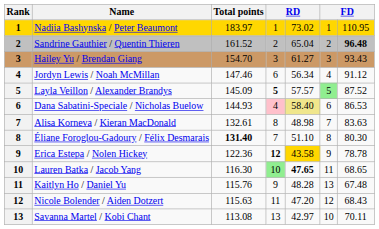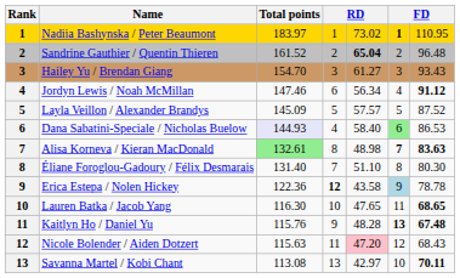Nadiia Bashynska / Peter Beaumont | column 6: normal -> bold
Sandrine Gauthier / Quentin Thieren | column 5: normal -> bold
Sandrine Gauthier / Quentin Thieren | column 7: bold -> normal
Jordyn Lewis / Noah McMillan | column 7: normal -> bold
Layla Veillon / Alexander Brandys | column 4: bold -> normal
Layla Veillon / Alexander Brandys | column 6: lightgreen background -> no background
Dana Sabatini-Speciale / Nicholas Buelow | Total points: no background -> lavender background
Dana Sabatini-Speciale / Nicholas Buelow | column 4: pink background -> no background
Dana Sabatini-Speciale / Nicholas Buelow | column 5: khaki background -> no background
Dana Sabatini-Speciale / Nicholas Buelow | column 6: no background -> lightgreen background
Alisa Korneva / Kieran MacDonald | Total points: no background -> lightgreen background
Alisa Korneva / Kieran MacDonald | column 6: normal -> bold
Alisa Korneva / Kieran MacDonald | column 7: normal -> bold
Éliane Foroglou-Gadoury / Félix Desmarais | Total points: bold -> normal
Erica Estepa / Nolen Hickey | column 5: gold background -> no background
Erica Estepa / Nolen Hickey | column 6: no background -> lightblue background
Lauren Batka / Jacob Yang | column 4: lightgreen background -> no background
Lauren Batka / Jacob Yang | column 5: bold -> normal
Lauren Batka / Jacob Yang | column 7: normal -> bold
Kaitlyn Ho / Daniel Yu | column 6: normal -> bold
Kaitlyn Ho / Daniel Yu | column 7: normal -> bold
Nicole Bolender / Aiden Dotzert | column 5: no background -> pink background
Savanna Martel / Kobi Chant | column 7: normal -> bold
